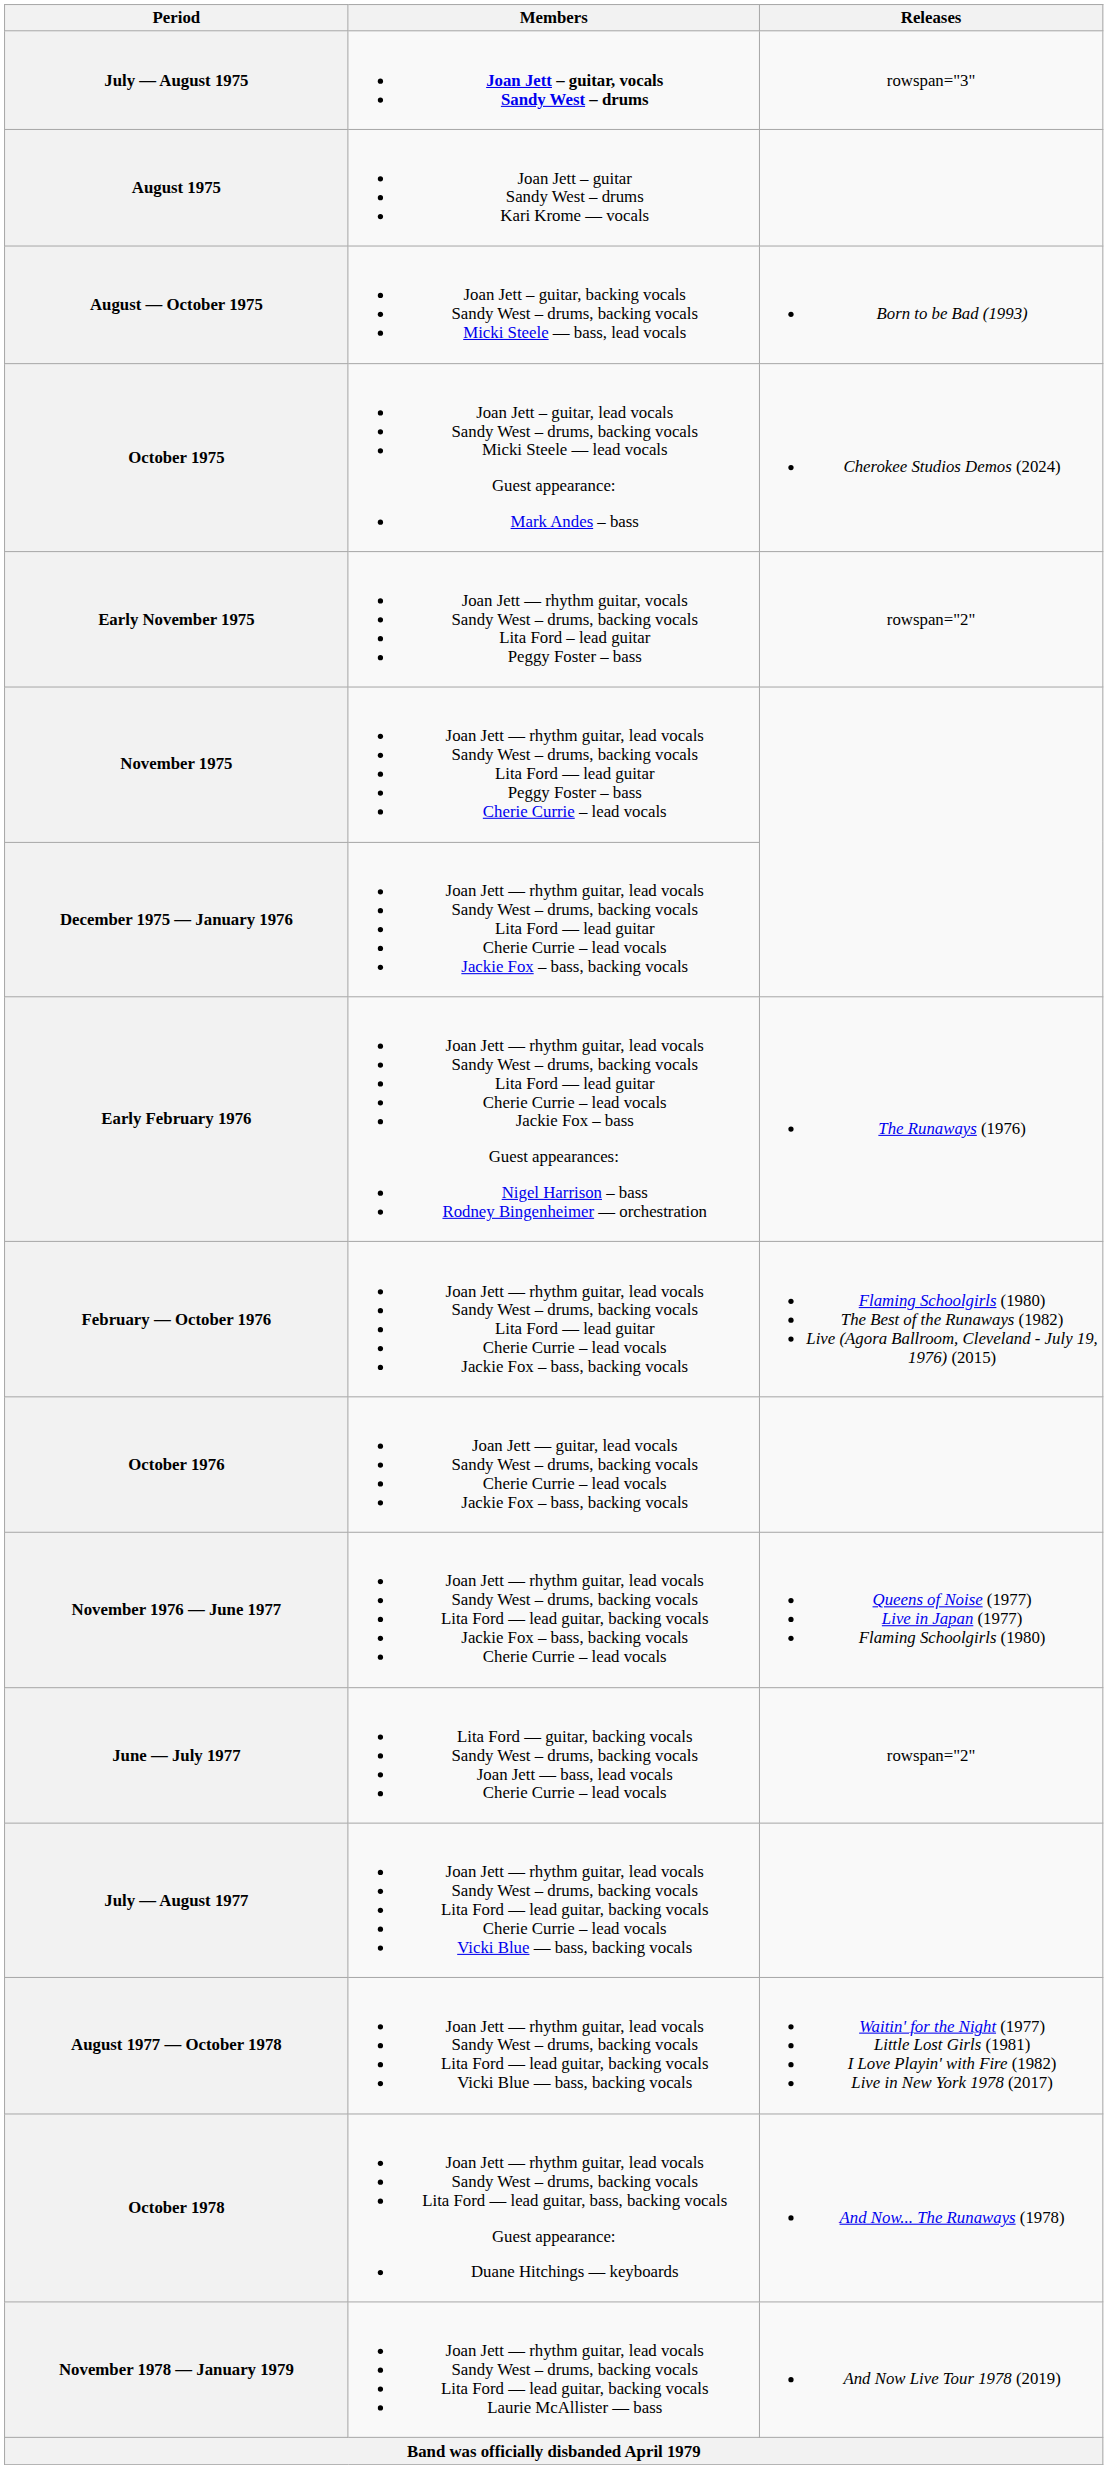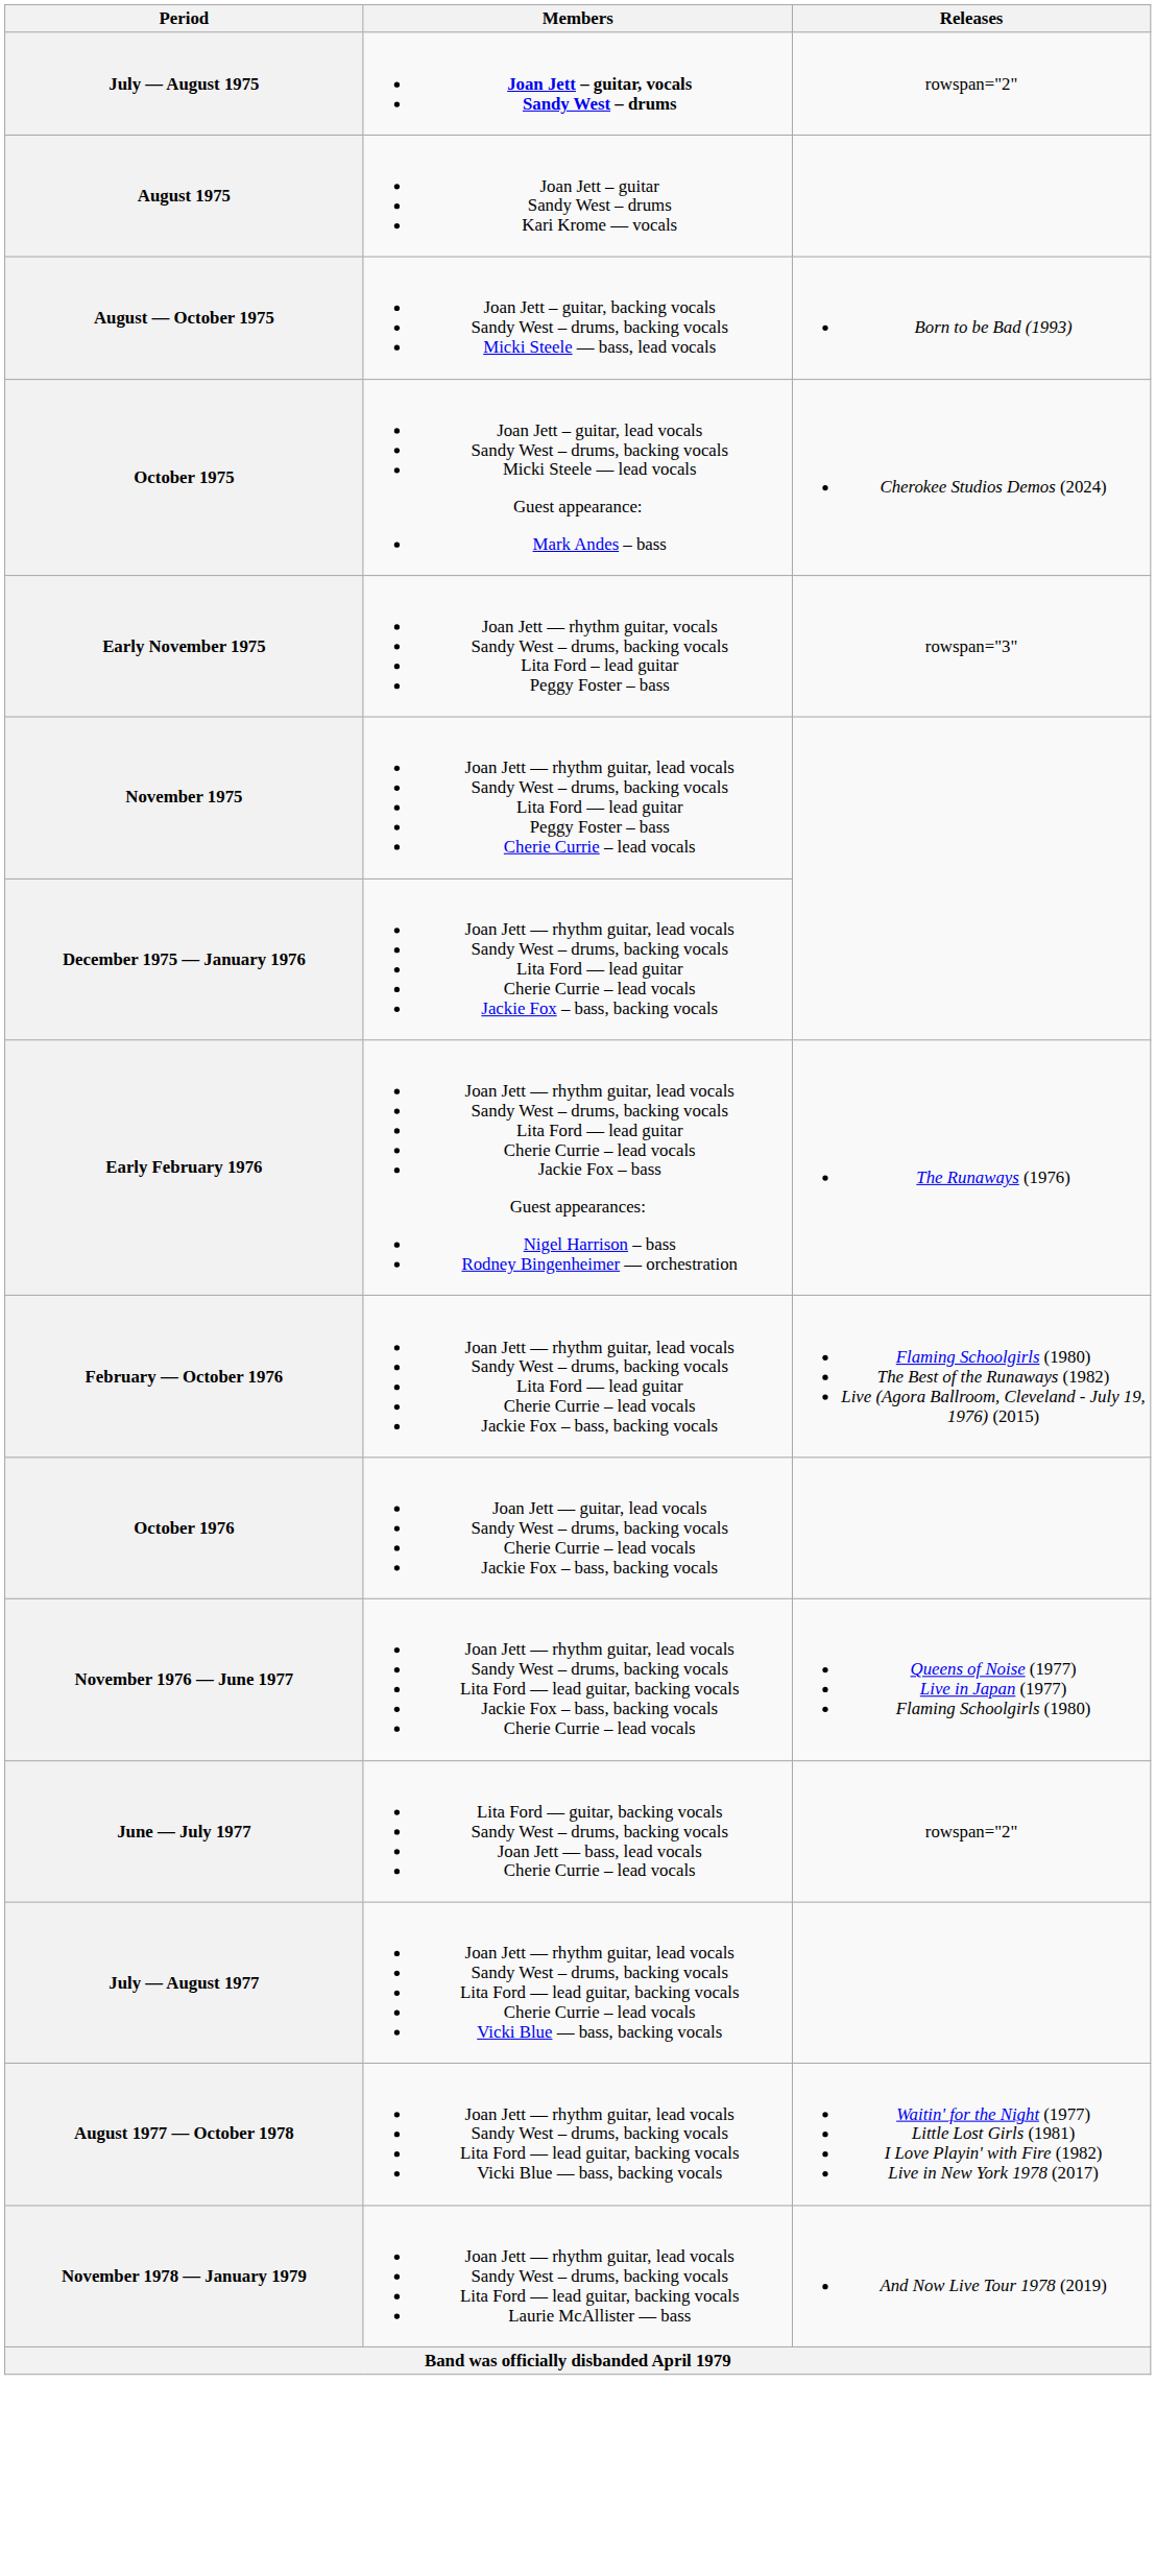July — August 1975 | Releases: rowspan="3" -> rowspan="2"
Early November 1975 | Releases: rowspan="2" -> rowspan="3"
- row: October 1978 | Joan Jett — rhythm guitar, lead vocals Sandy West – drums, backing vocals Lita Ford — lead guitar, bass, backing vocals Guest appearance: Duane Hitchings — keyboards | And Now... The Runaways (1978)
